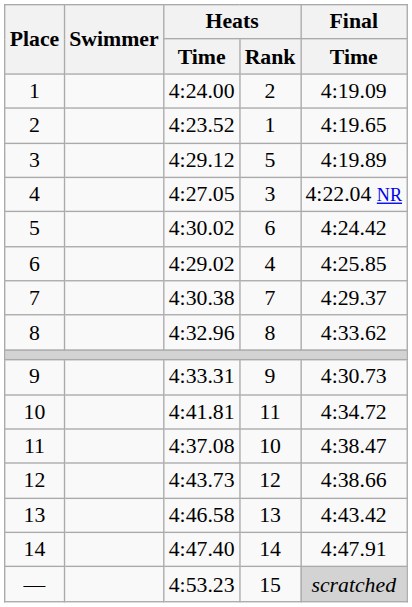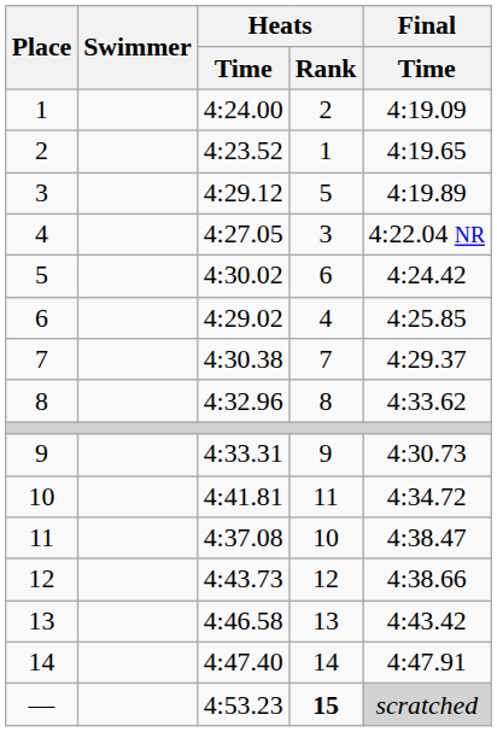— | Heats / Rank: normal -> bold
